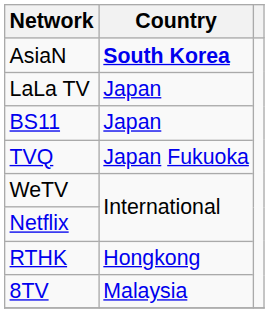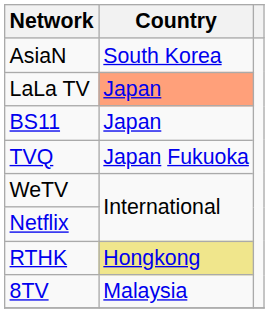AsiaN | Country: bold -> normal
LaLa TV | Country: no background -> lightsalmon background
RTHK | Country: no background -> khaki background
